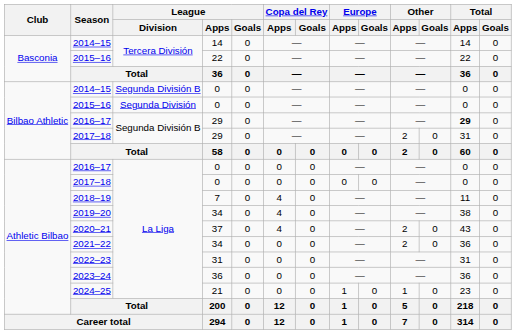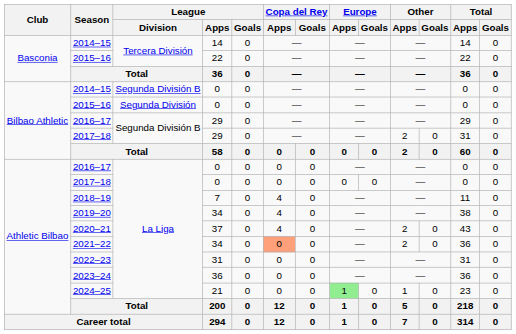2016–17 / 29 | Total / Apps: bold -> normal
2021–22 | Copa del Rey / Apps: no background -> lightsalmon background
2024–25 | Europe / Apps: no background -> lightgreen background
